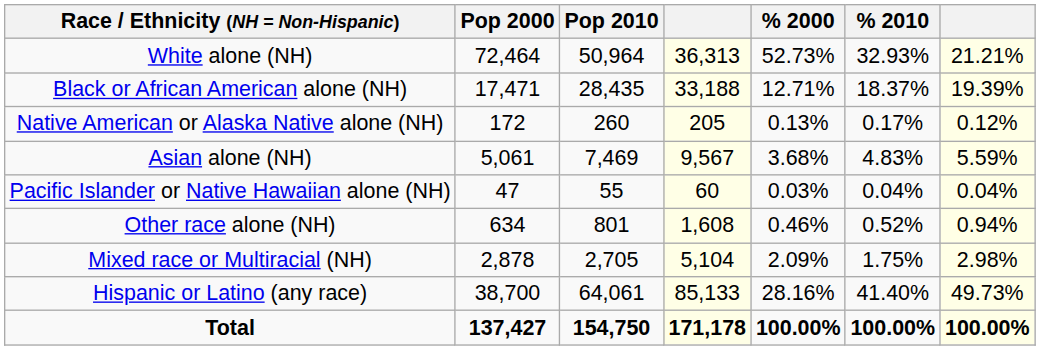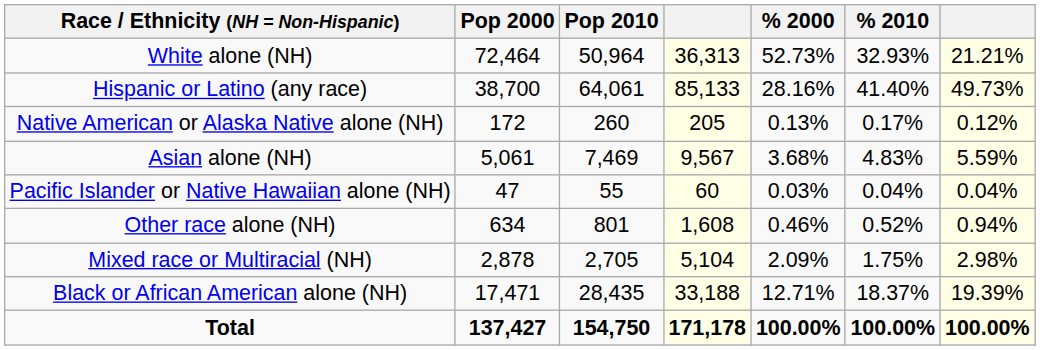rows swapped: Black or African American alone (NH) <-> Hispanic or Latino (any race)
